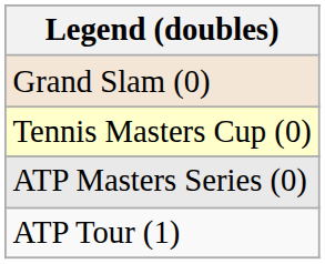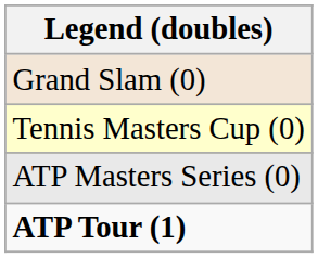row 5 | column 1: normal -> bold
